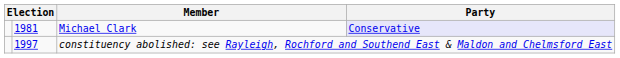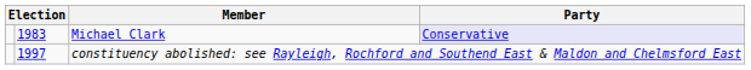Michael Clark | column 2: 1981 -> 1983
